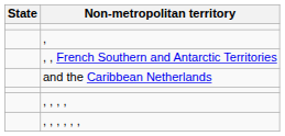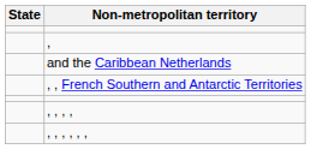row 4 | Non-metropolitan territory: , , French Southern and Antarctic Territories -> and the Caribbean Netherlands
row 5 | Non-metropolitan territory: and the Caribbean Netherlands -> , , French Southern and Antarctic Territories
